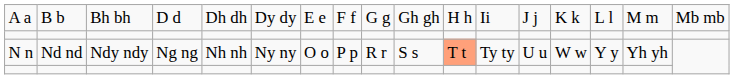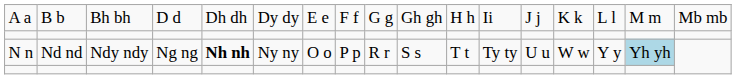N n | column 5: normal -> bold
N n | column 11: lightsalmon background -> no background
N n | column 16: no background -> lightblue background
